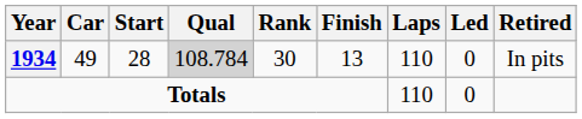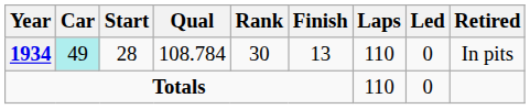1934 | Car: no background -> paleturquoise background
1934 | Qual: lightgrey background -> no background
